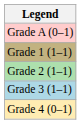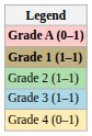row 2 | column 1: normal -> bold
row 3 | column 1: normal -> bold
